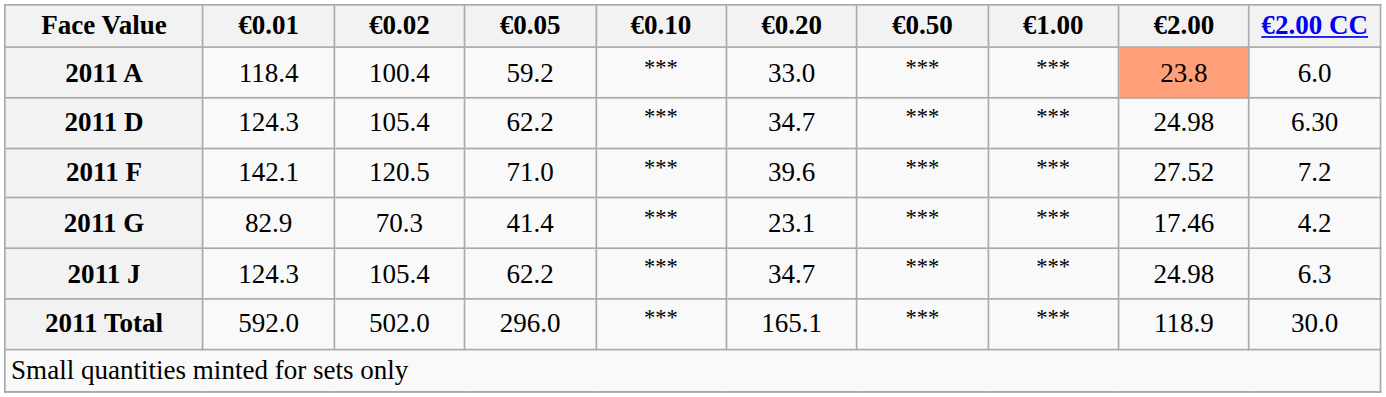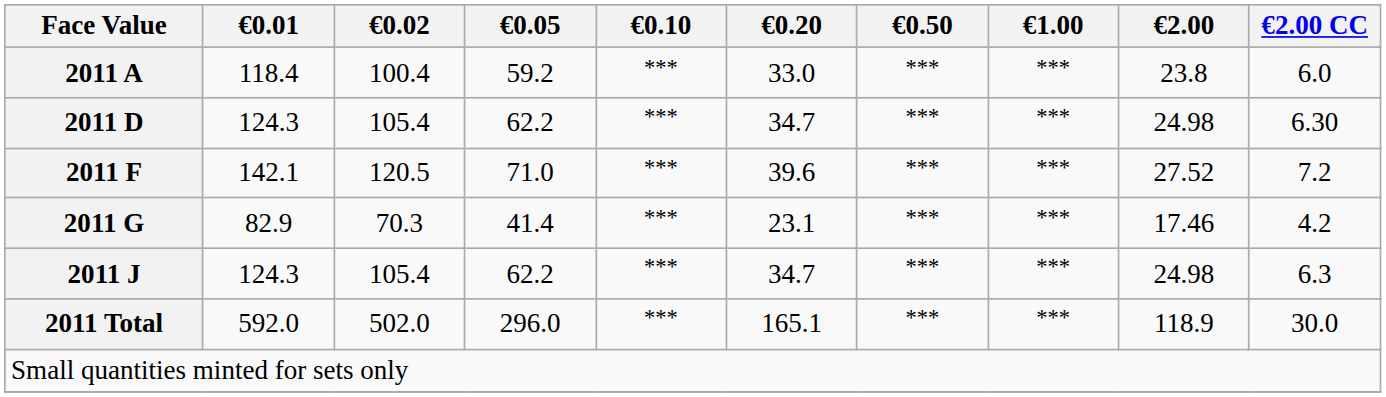2011 A | €2.00: lightsalmon background -> no background
